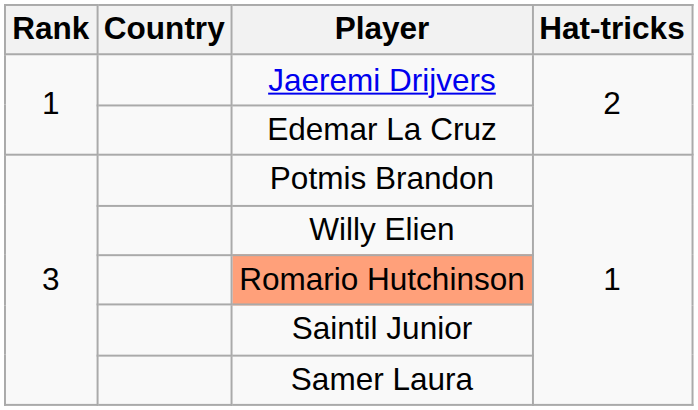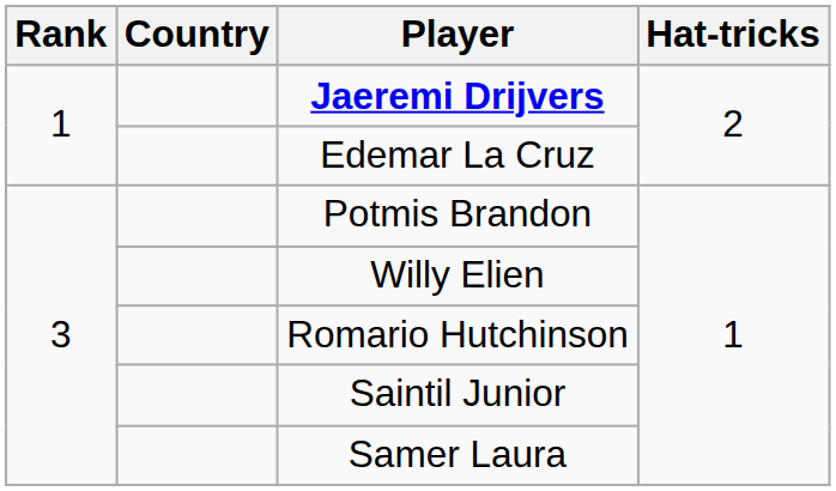Jaeremi Drijvers | Player: normal -> bold
Romario Hutchinson | Player: lightsalmon background -> no background
